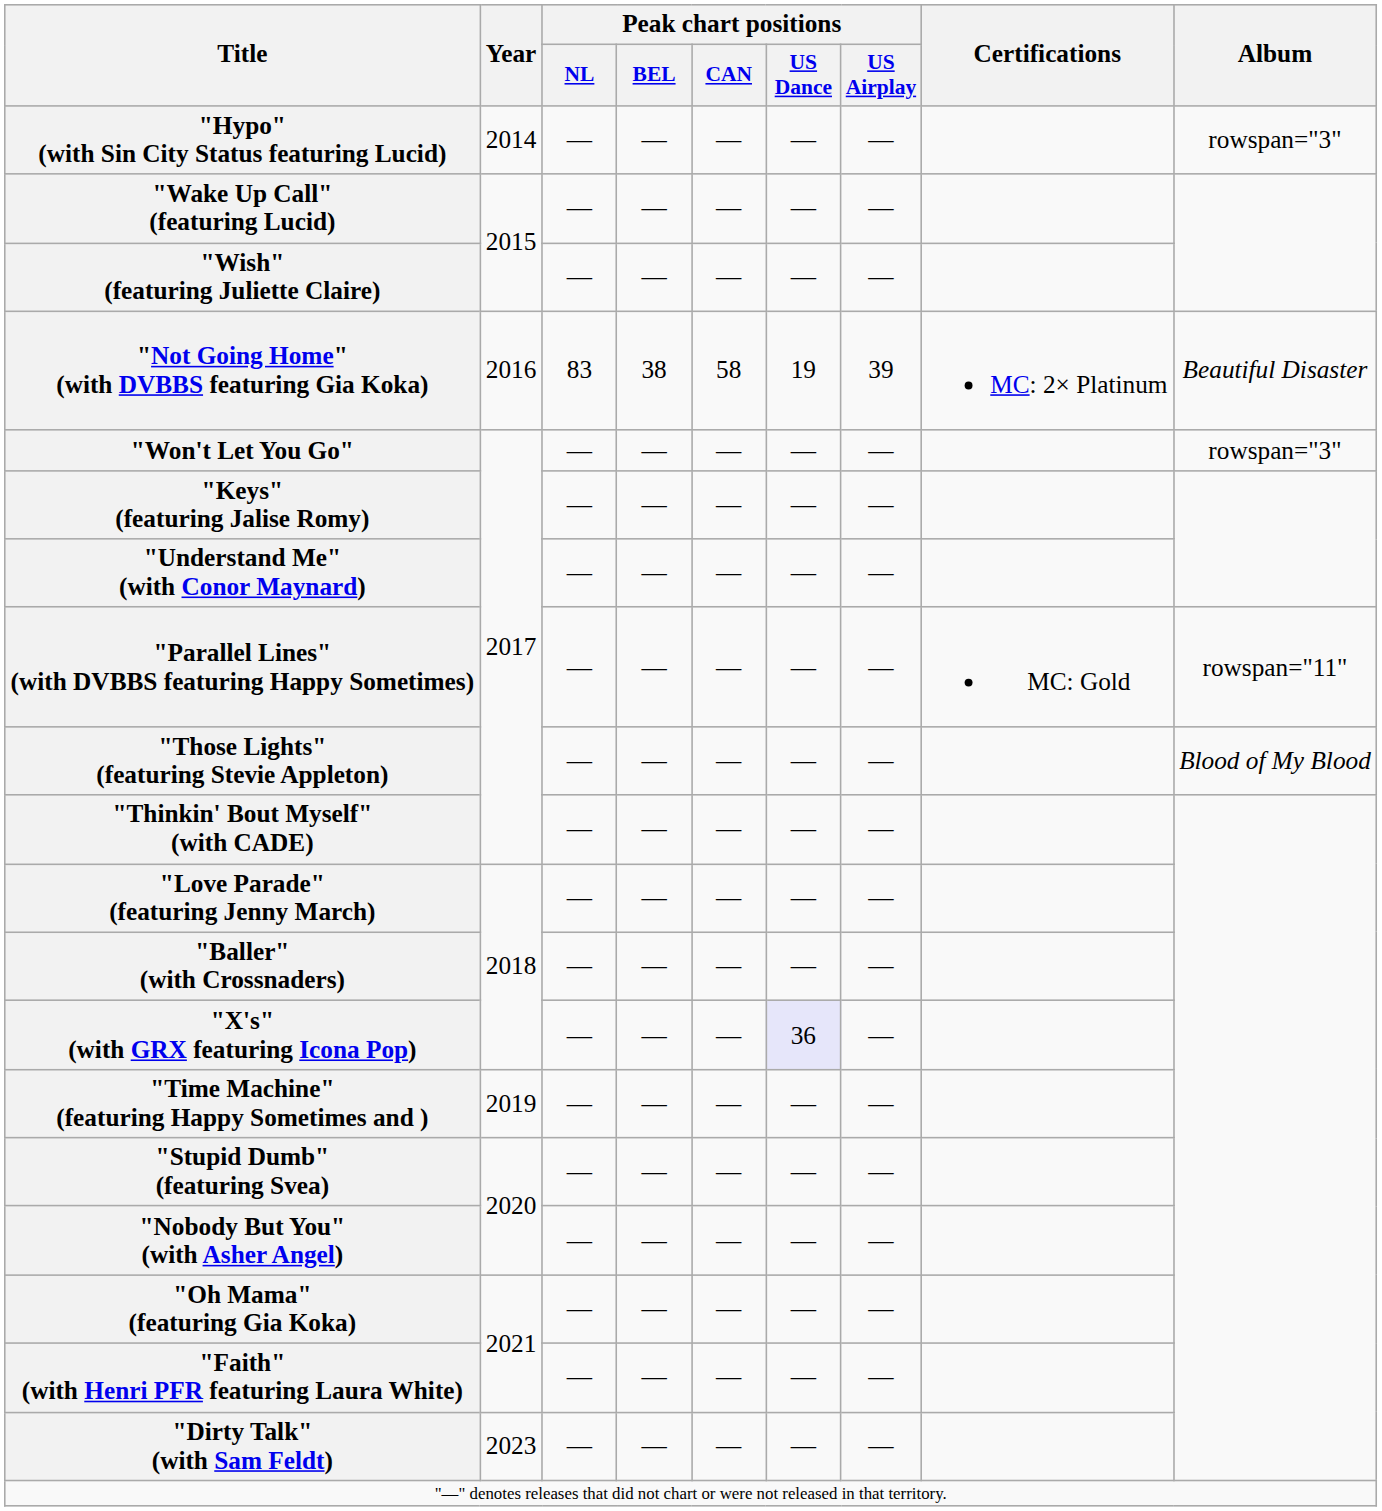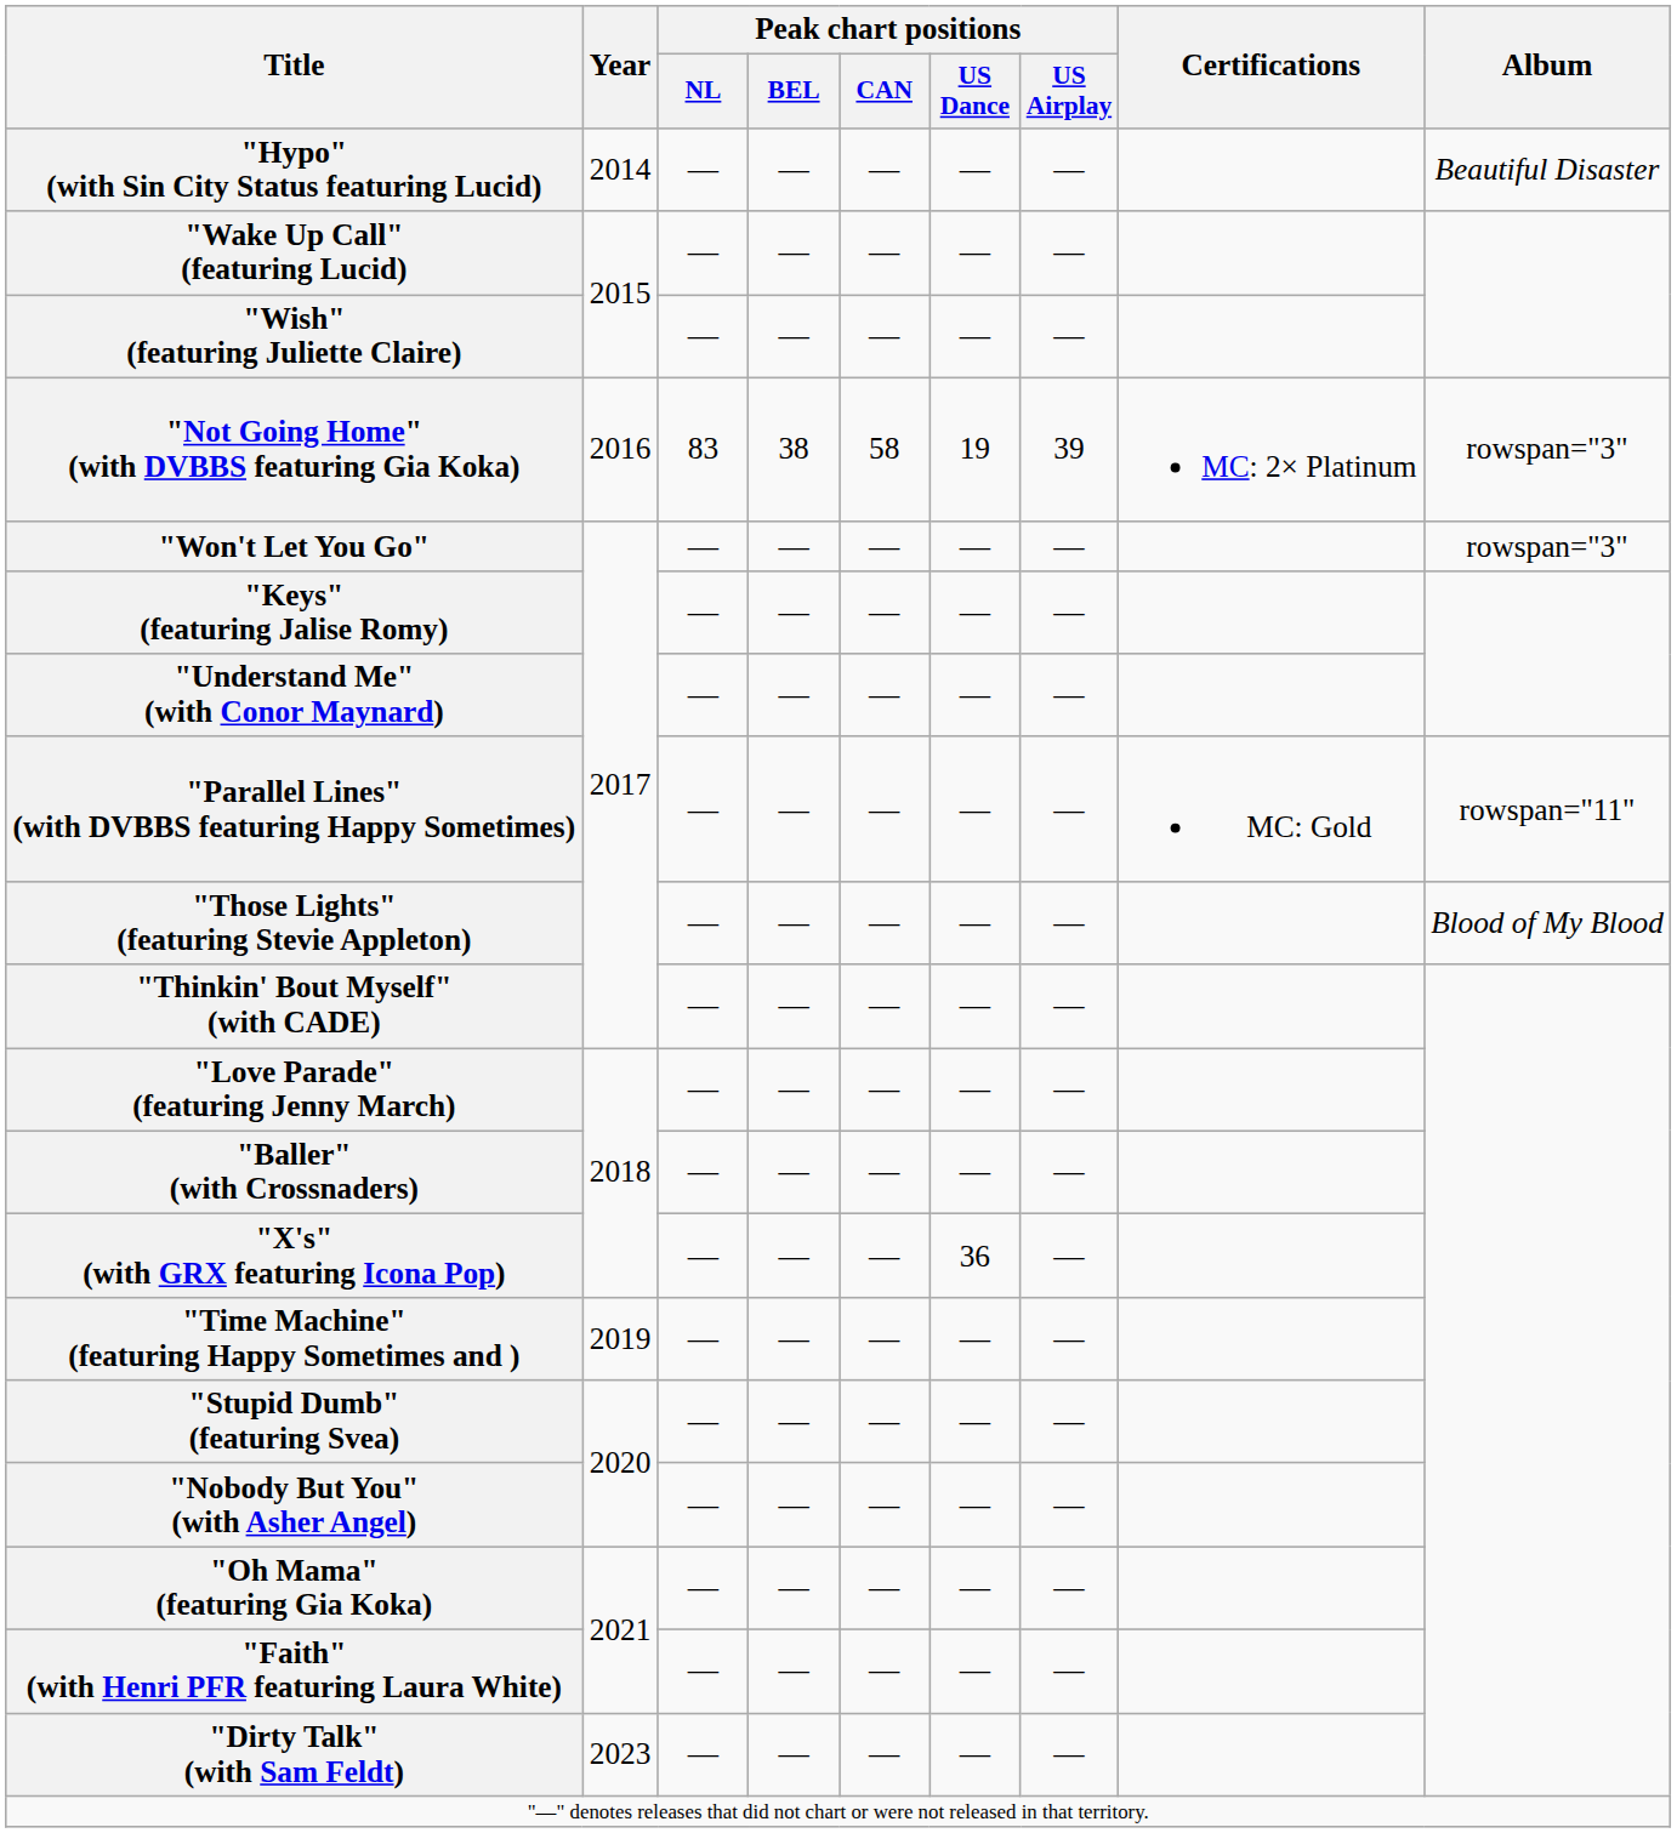"Hypo" (with Sin City Status featuring Lucid) | Album: rowspan="3" -> Beautiful Disaster
"Not Going Home" (with DVBBS featuring Gia Koka) | Album: Beautiful Disaster -> rowspan="3"
"X's" (with GRX featuring Icona Pop) | Peak chart positions / US Dance: lavender background -> no background
